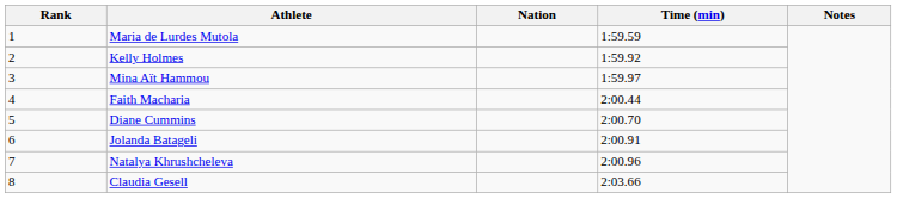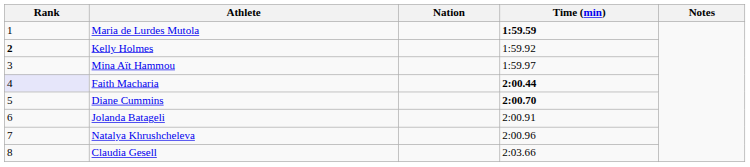Maria de Lurdes Mutola | Time (min): normal -> bold
Kelly Holmes | Rank: normal -> bold
Faith Macharia | Rank: no background -> lavender background
Faith Macharia | Time (min): normal -> bold
Diane Cummins | Time (min): normal -> bold
